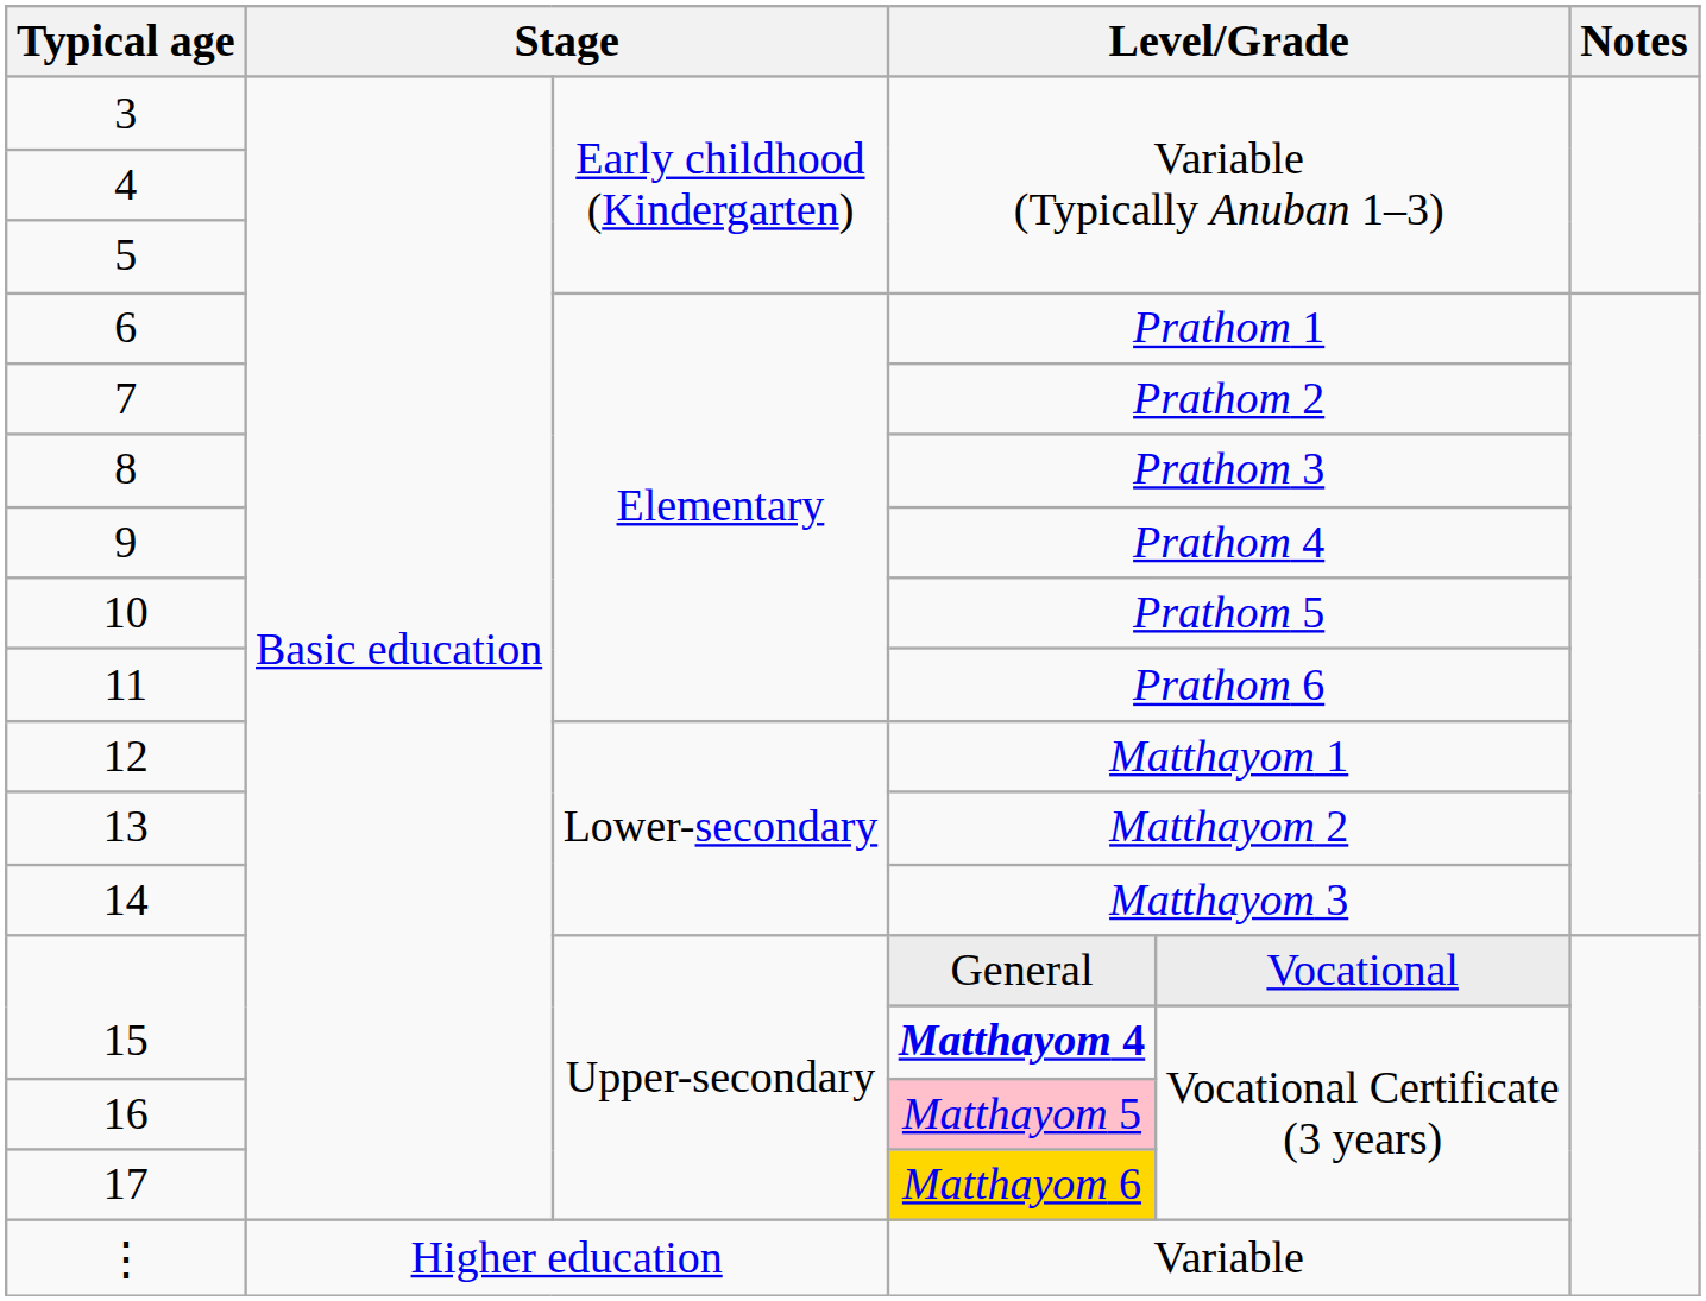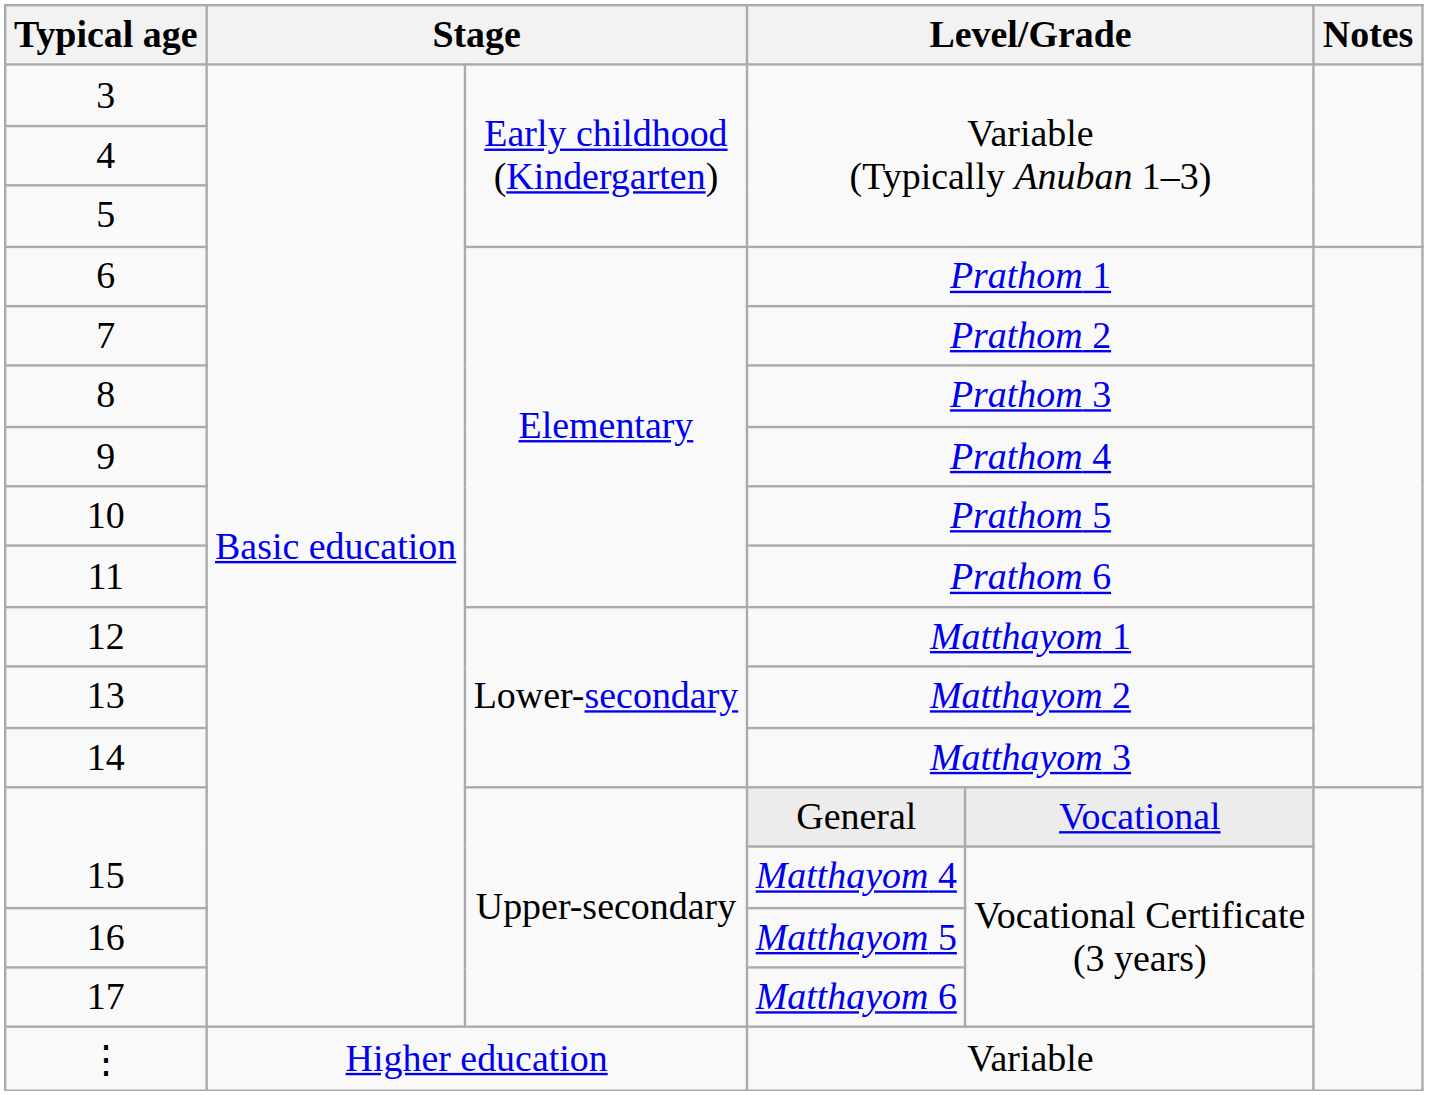15 | column 4: bold -> normal
16 | column 4: pink background -> no background
17 | column 4: gold background -> no background
